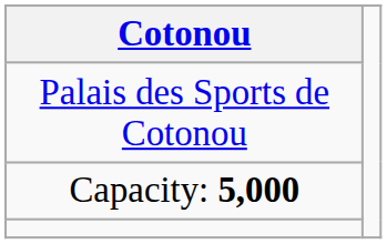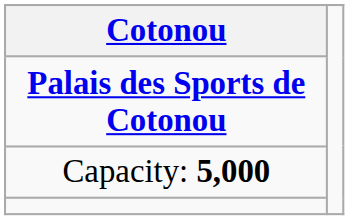Palais des Sports de Cotonou | Cotonou: normal -> bold
